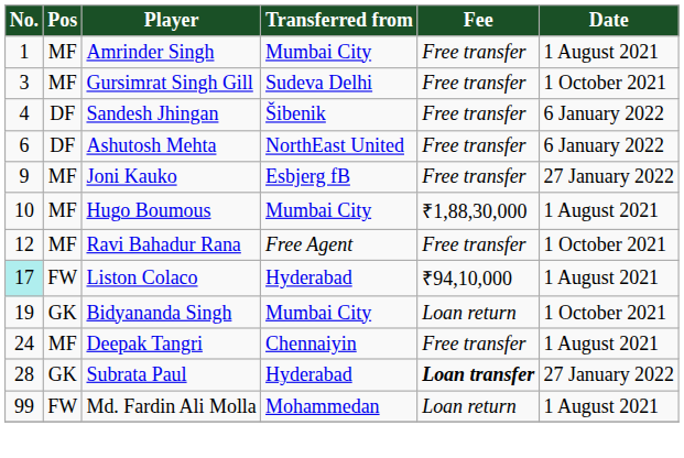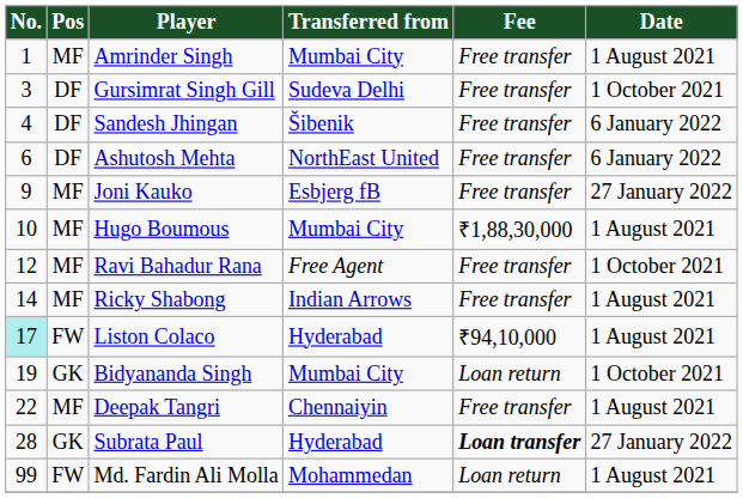Gursimrat Singh Gill | Pos: MF -> DF
+ row: 14 | MF | Ricky Shabong | Indian Arrows | Free transfer | 1 August 2021
Deepak Tangri | No.: 24 -> 22
